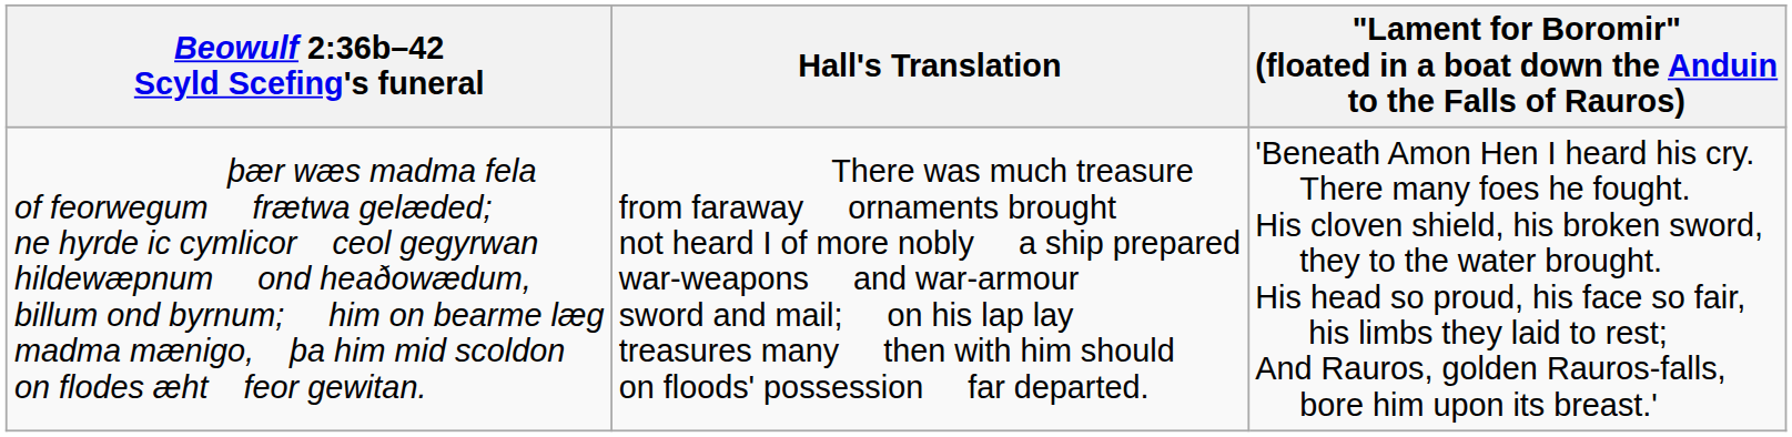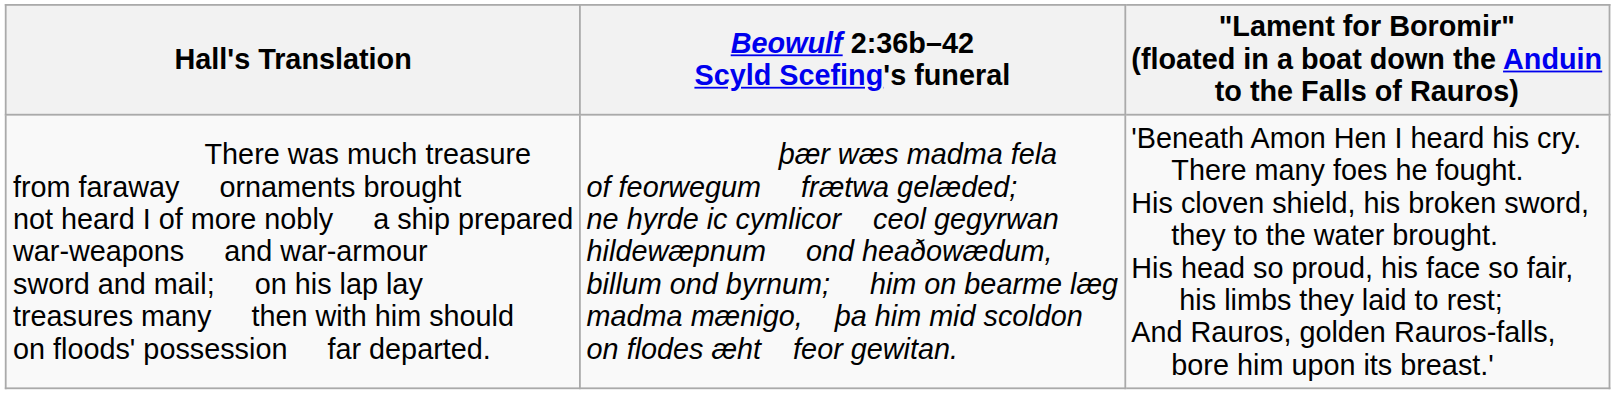columns swapped: Beowulf 2:36b–42 Scyld Scefing's funeral <-> Hall's Translation
